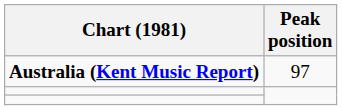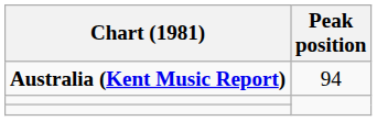row 2 | Peak position: 97 -> 94
